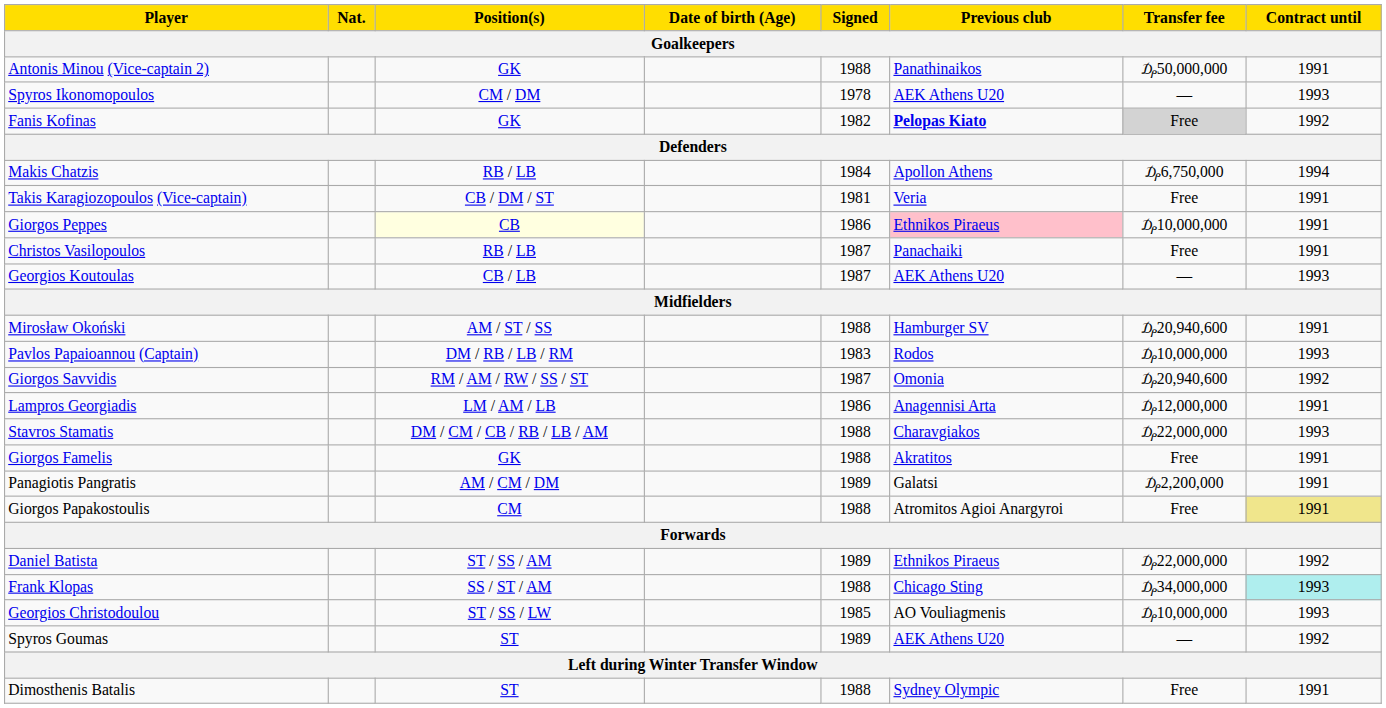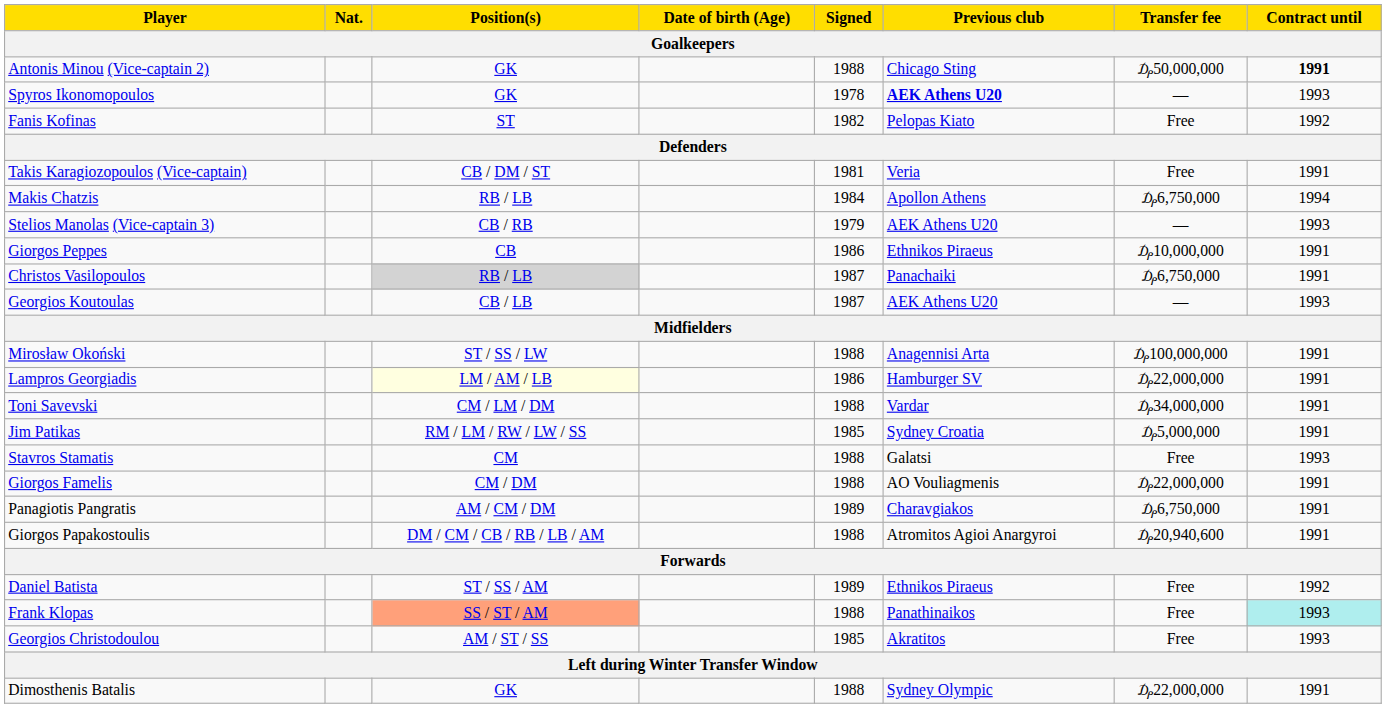Antonis Minou (Vice-captain 2) | Previous club: Panathinaikos -> Chicago Sting
Antonis Minou (Vice-captain 2) | Contract until: normal -> bold
Spyros Ikonomopoulos | Position(s): CM / DM -> GK
Spyros Ikonomopoulos | Previous club: normal -> bold
Fanis Kofinas | Position(s): GK -> ST
Fanis Kofinas | Previous club: bold -> normal
Fanis Kofinas | Transfer fee: lightgrey background -> no background
rows swapped: Makis Chatzis <-> Takis Karagiozopoulos (Vice-captain)
+ row: Stelios Manolas (Vice-captain 3) | CB / RB | 1979 | AEK Athens U20 | — | 1993
Giorgos Peppes | Position(s): lightyellow background -> no background
Giorgos Peppes | Previous club: pink background -> no background
Christos Vasilopoulos | Position(s): no background -> lightgrey background
Christos Vasilopoulos | Transfer fee: Free -> ₯6,750,000
Mirosław Okoński | Position(s): AM / ST / SS -> ST / SS / LW
Mirosław Okoński | Previous club: Hamburger SV -> Anagennisi Arta
Mirosław Okoński | Transfer fee: ₯20,940,600 -> ₯100,000,000
- row: Pavlos Papaioannou (Captain) | DM / RB / LB / RM | 1983 | Rodos | ₯10,000,000 | 1993
- row: Giorgos Savvidis | RM / AM / RW / SS / ST | 1987 | Omonia | ₯20,940,600 | 1992
Lampros Georgiadis | Position(s): no background -> lightyellow background
Lampros Georgiadis | Previous club: Anagennisi Arta -> Hamburger SV
Lampros Georgiadis | Transfer fee: ₯12,000,000 -> ₯22,000,000
+ row: Toni Savevski | CM / LM / DM | 1988 | Vardar | ₯34,000,000 | 1991
+ row: Jim Patikas | RM / LM / RW / LW / SS | 1985 | Sydney Croatia | ₯5,000,000 | 1991
Stavros Stamatis | Position(s): DM / CM / CB / RB / LB / AM -> CM
Stavros Stamatis | Previous club: Charavgiakos -> Galatsi
Stavros Stamatis | Transfer fee: ₯22,000,000 -> Free
Giorgos Famelis | Position(s): GK -> CM / DM
Giorgos Famelis | Previous club: Akratitos -> AO Vouliagmenis
Giorgos Famelis | Transfer fee: Free -> ₯22,000,000
Panagiotis Pangratis | Previous club: Galatsi -> Charavgiakos
Panagiotis Pangratis | Transfer fee: ₯2,200,000 -> ₯6,750,000
Giorgos Papakostoulis | Position(s): CM -> DM / CM / CB / RB / LB / AM
Giorgos Papakostoulis | Transfer fee: Free -> ₯20,940,600
Giorgos Papakostoulis | Contract until: khaki background -> no background
Daniel Batista | Transfer fee: ₯22,000,000 -> Free
Frank Klopas | Position(s): no background -> lightsalmon background
Frank Klopas | Previous club: Chicago Sting -> Panathinaikos
Frank Klopas | Transfer fee: ₯34,000,000 -> Free
Georgios Christodoulou | Position(s): ST / SS / LW -> AM / ST / SS
Georgios Christodoulou | Previous club: AO Vouliagmenis -> Akratitos
Georgios Christodoulou | Transfer fee: ₯10,000,000 -> Free
- row: Spyros Goumas | ST | 1989 | AEK Athens U20 | — | 1992
Dimosthenis Batalis | Position(s): ST -> GK
Dimosthenis Batalis | Transfer fee: Free -> ₯22,000,000
